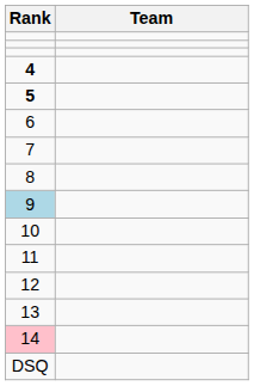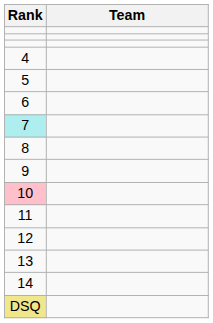row 5 | Rank: bold -> normal
row 6 | Rank: bold -> normal
row 8 | Rank: no background -> paleturquoise background
row 10 | Rank: lightblue background -> no background
row 11 | Rank: no background -> pink background
row 15 | Rank: pink background -> no background
row 16 | Rank: no background -> khaki background
